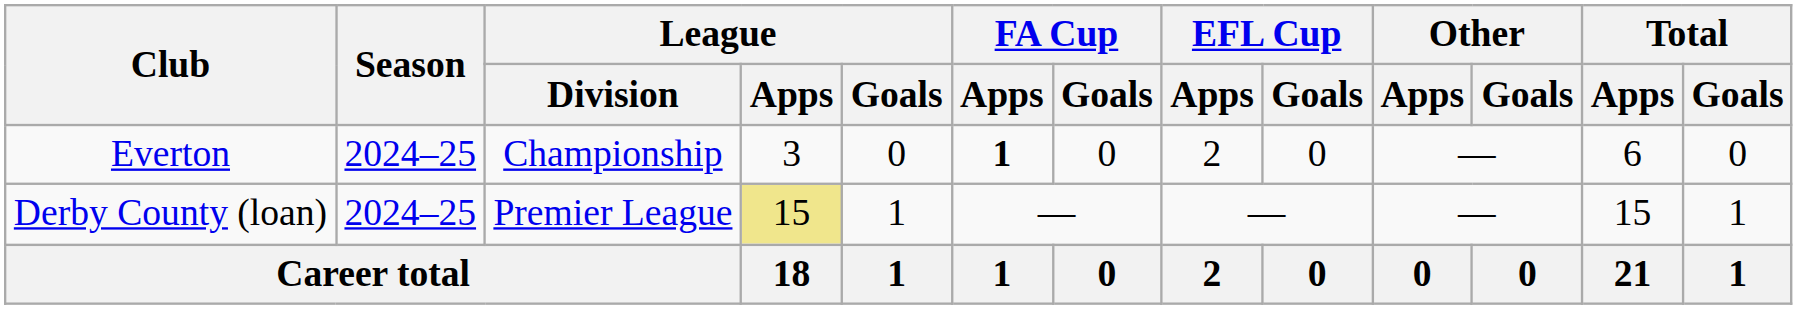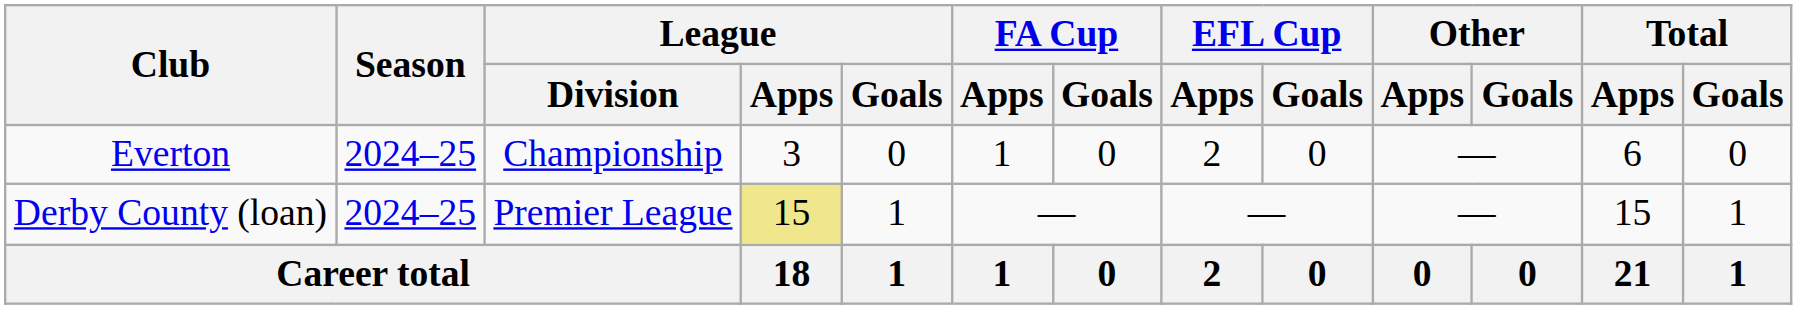Everton | FA Cup / Apps: bold -> normal
